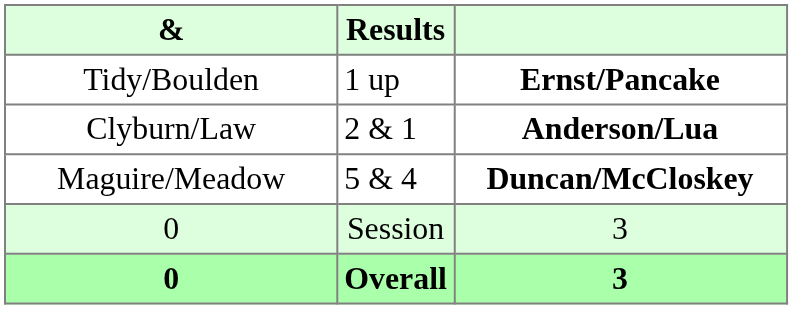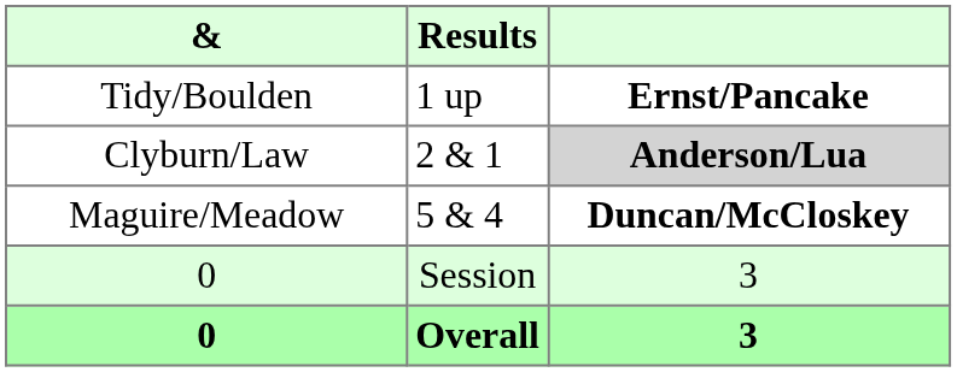Clyburn/Law | column 3: no background -> lightgrey background
